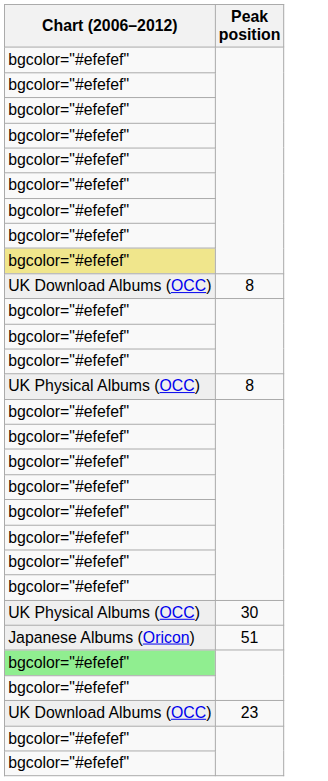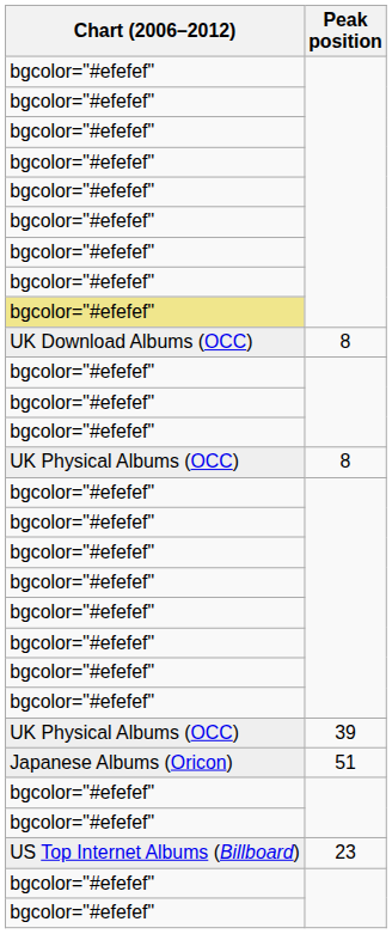row 24 | Peak position: 30 -> 39
row 26 | Chart (2006–2012): lightgreen background -> no background
row 28 | Chart (2006–2012): UK Download Albums (OCC) -> US Top Internet Albums (Billboard)
